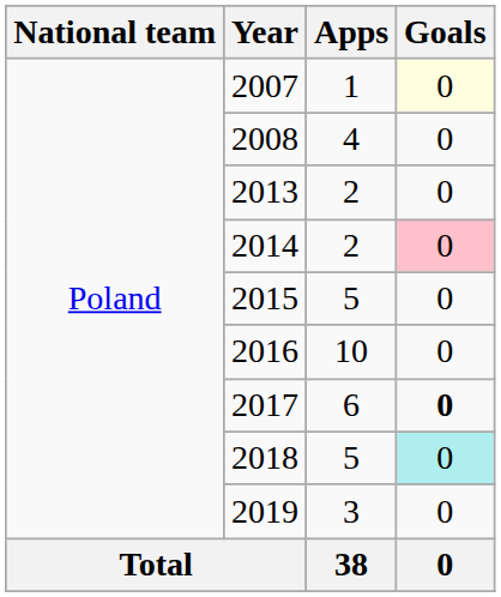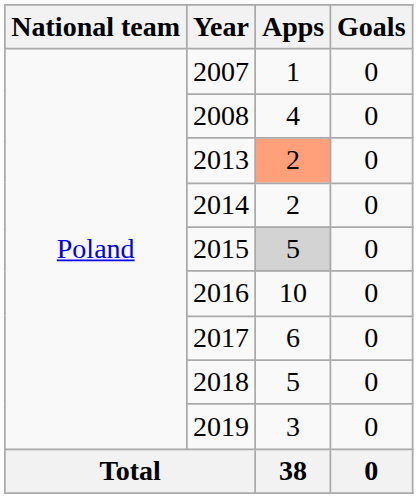2007 | Goals: lightyellow background -> no background
2013 | Apps: no background -> lightsalmon background
2014 | Goals: pink background -> no background
2015 | Apps: no background -> lightgrey background
2017 | Goals: bold -> normal
2018 | Goals: paleturquoise background -> no background
